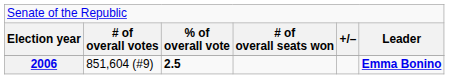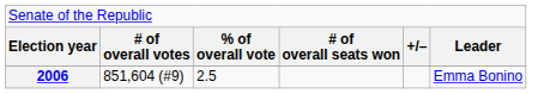2006 | column 3: bold -> normal
2006 | column 6: bold -> normal
